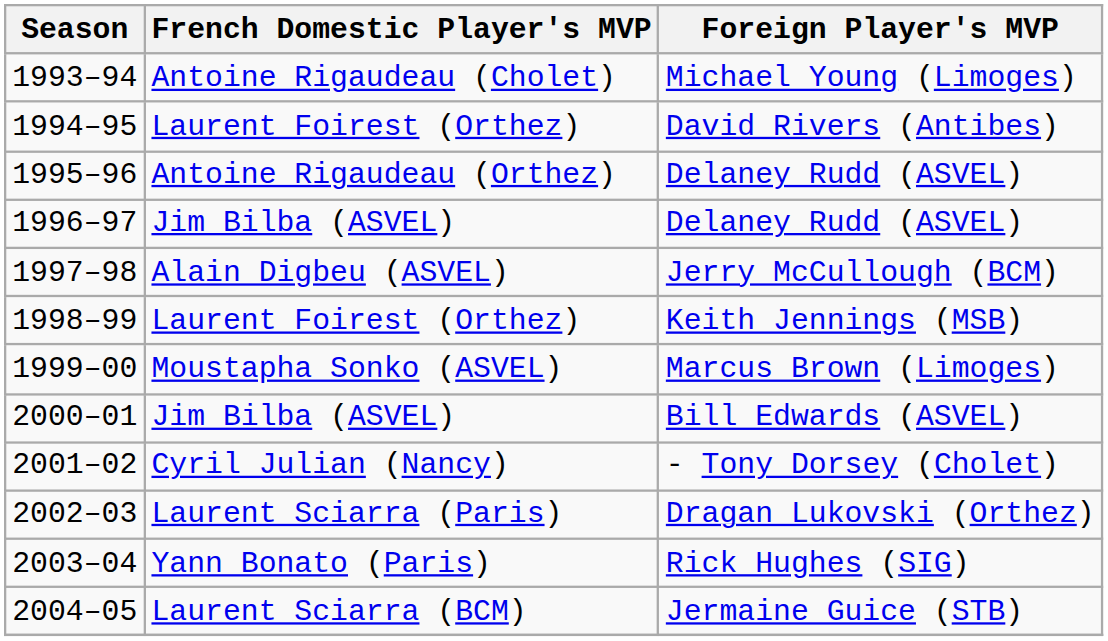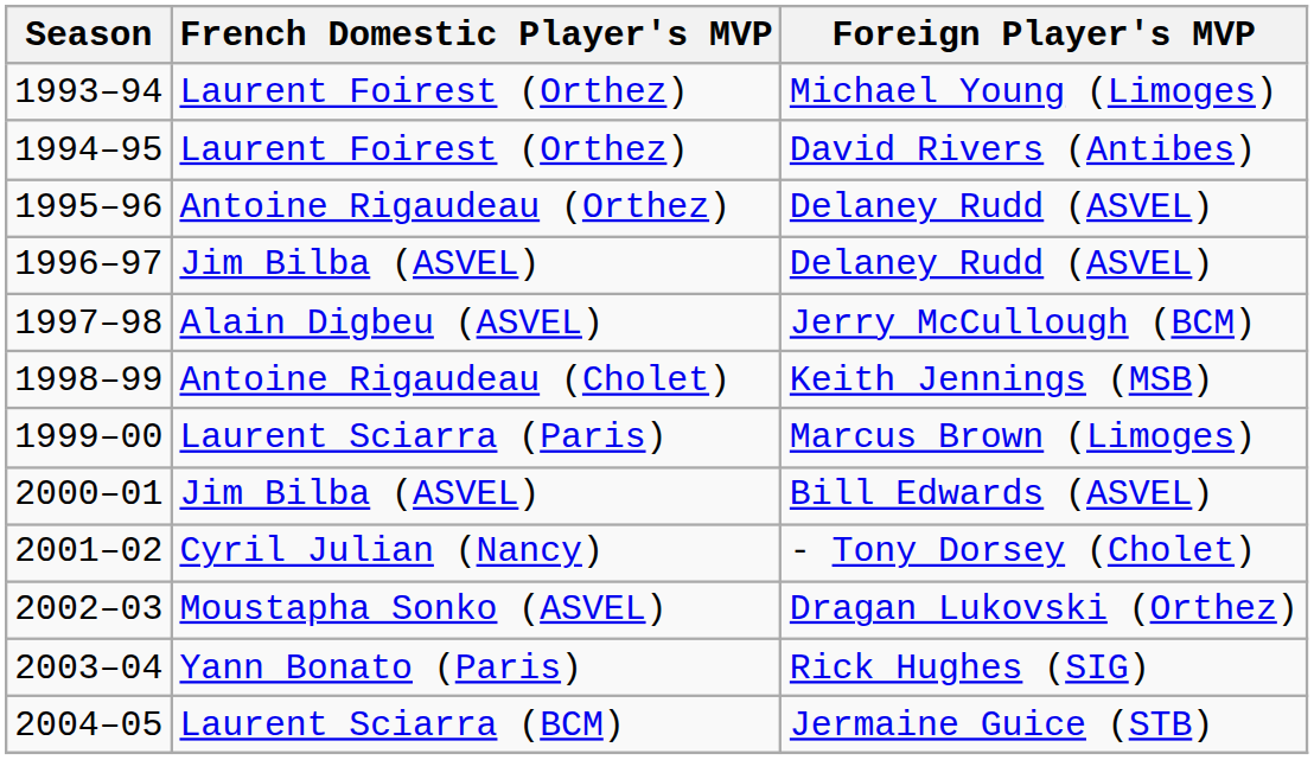Michael Young (Limoges) | French Domestic Player's MVP: Antoine Rigaudeau (Cholet) -> Laurent Foirest (Orthez)
Keith Jennings (MSB) | French Domestic Player's MVP: Laurent Foirest (Orthez) -> Antoine Rigaudeau (Cholet)
Marcus Brown (Limoges) | French Domestic Player's MVP: Moustapha Sonko (ASVEL) -> Laurent Sciarra (Paris)
Dragan Lukovski (Orthez) | French Domestic Player's MVP: Laurent Sciarra (Paris) -> Moustapha Sonko (ASVEL)
